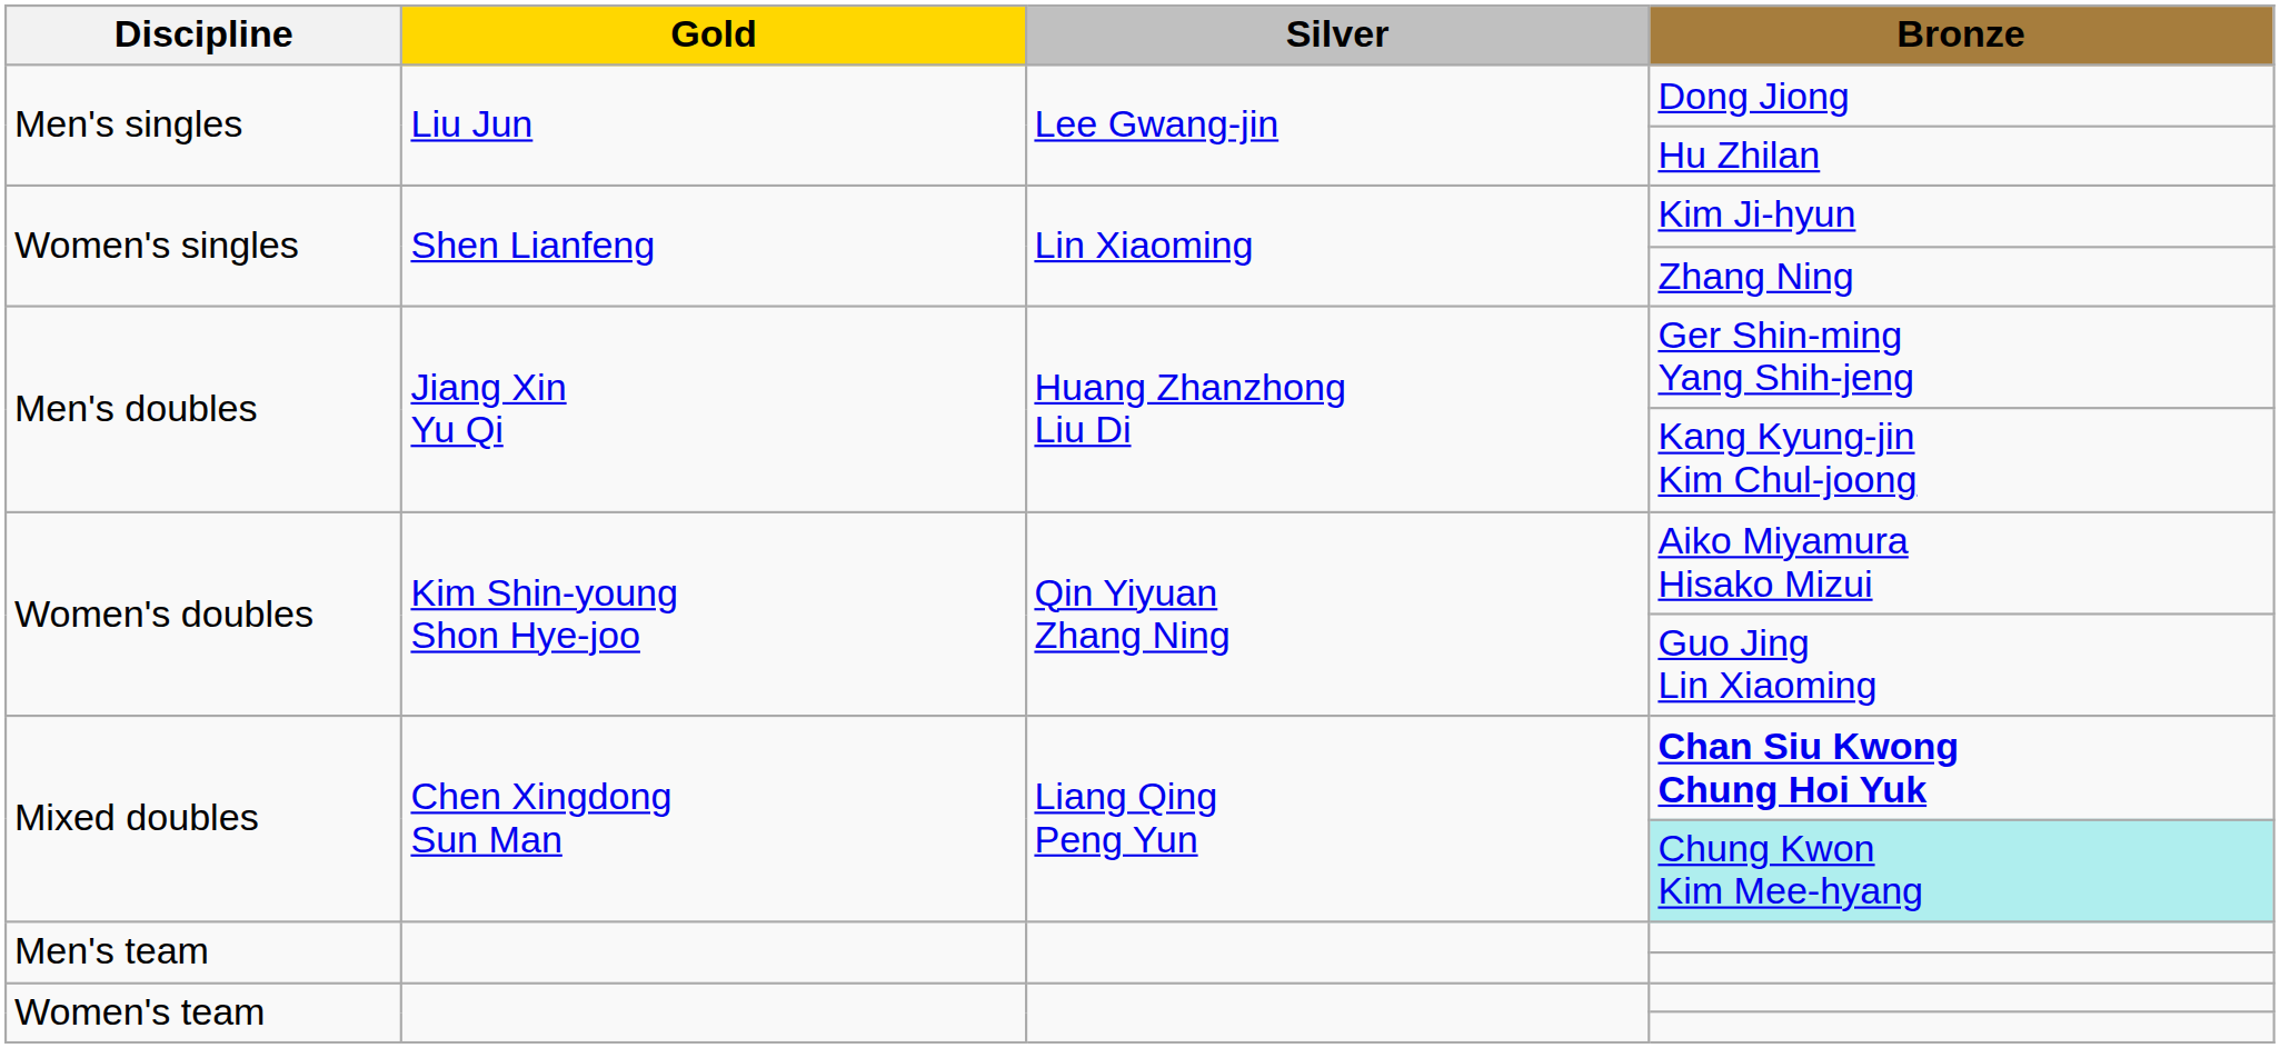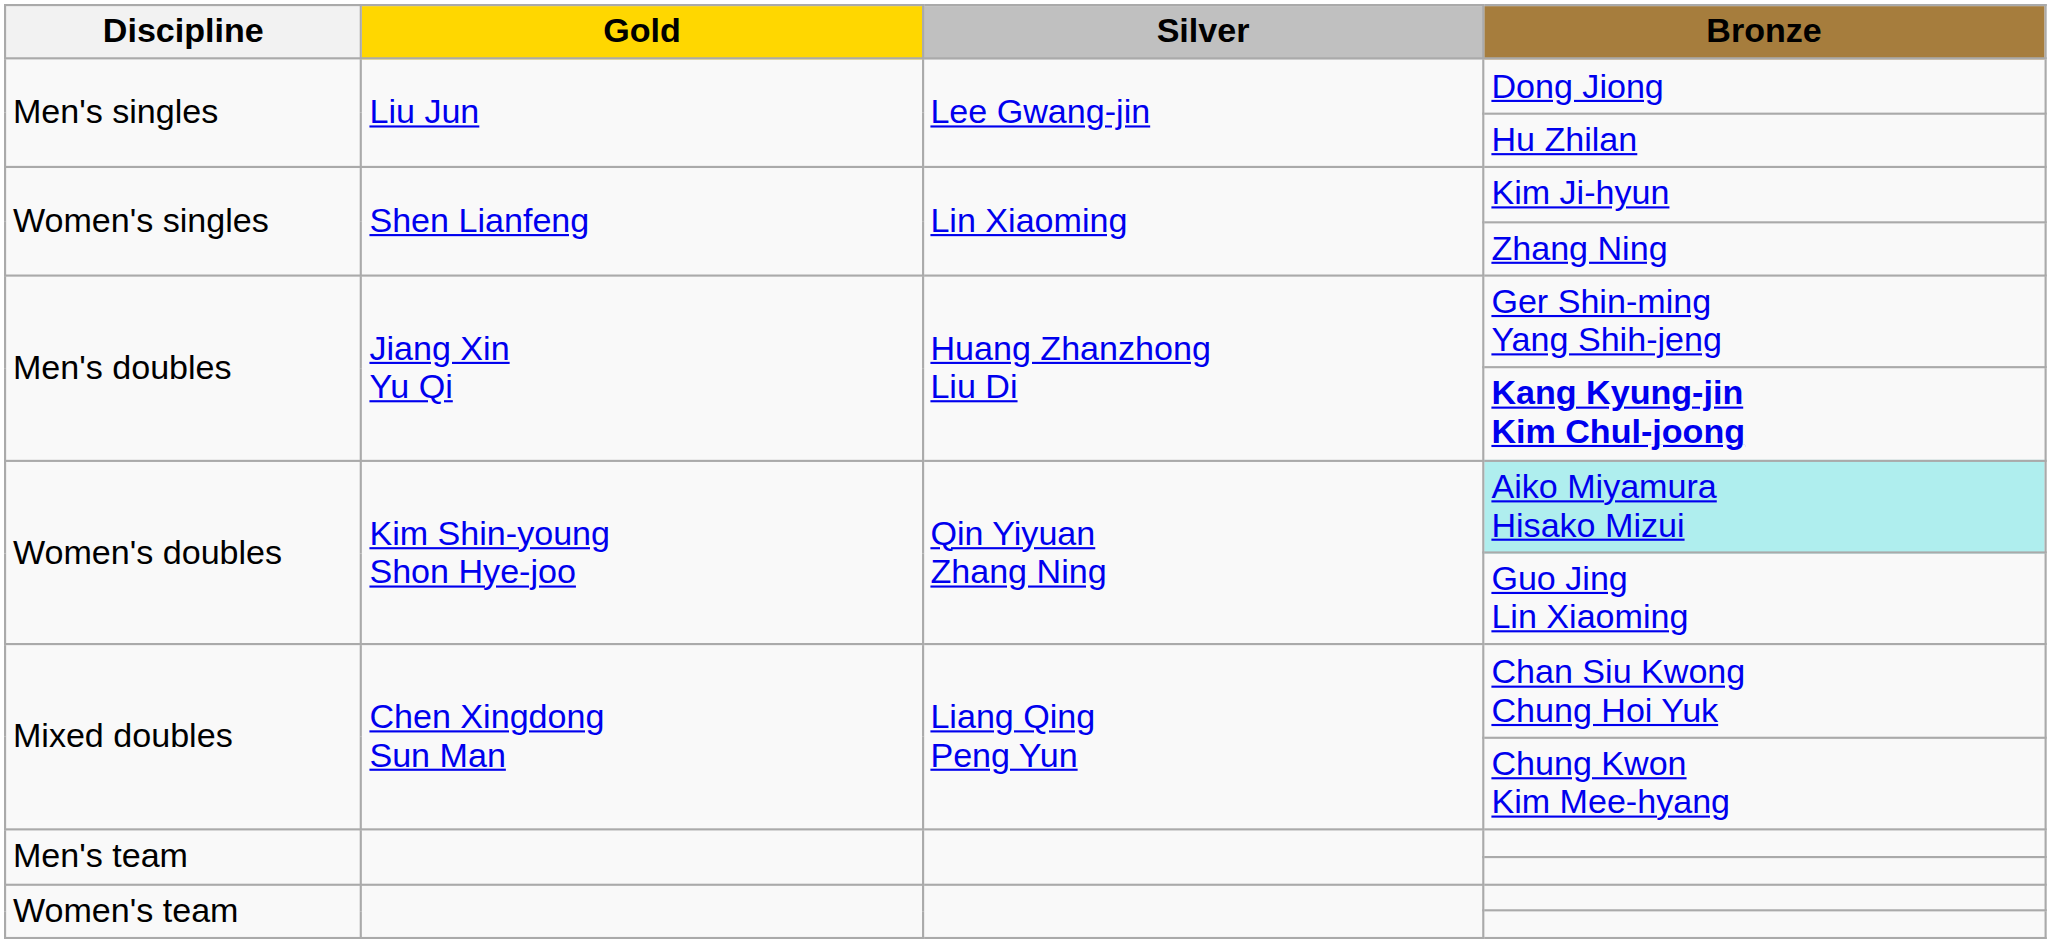Kang Kyung-jin Kim Chul-joong | Bronze: normal -> bold
Aiko Miyamura Hisako Mizui | Bronze: no background -> paleturquoise background
Chan Siu Kwong Chung Hoi Yuk | Bronze: bold -> normal
Chung Kwon Kim Mee-hyang | Bronze: paleturquoise background -> no background
